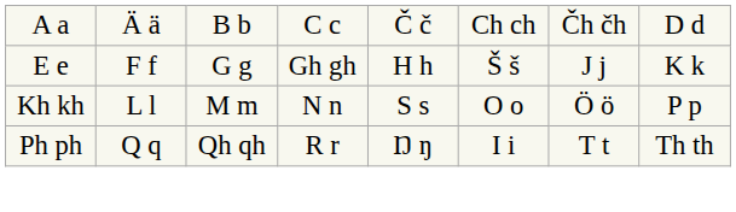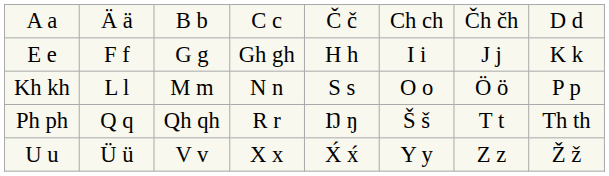E e | column 6: Š š -> I i
Ph ph | column 6: I i -> Š š
+ row: U u | Ü ü | V v | X x | X́ x́ | Y y | Z z | Ž ž
